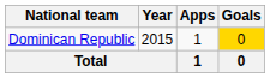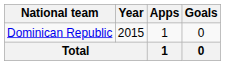Dominican Republic | Goals: gold background -> no background
